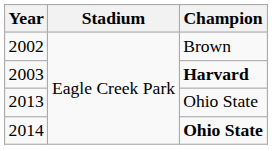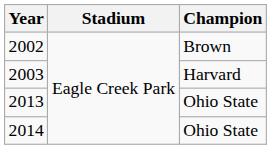2003 | Champion: bold -> normal
2014 | Champion: bold -> normal
